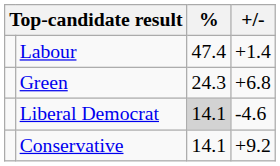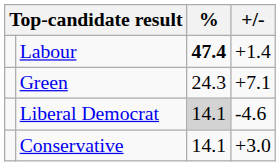Labour | %: normal -> bold
Green | +/-: +6.8 -> +7.1
Conservative | +/-: +9.2 -> +3.0
